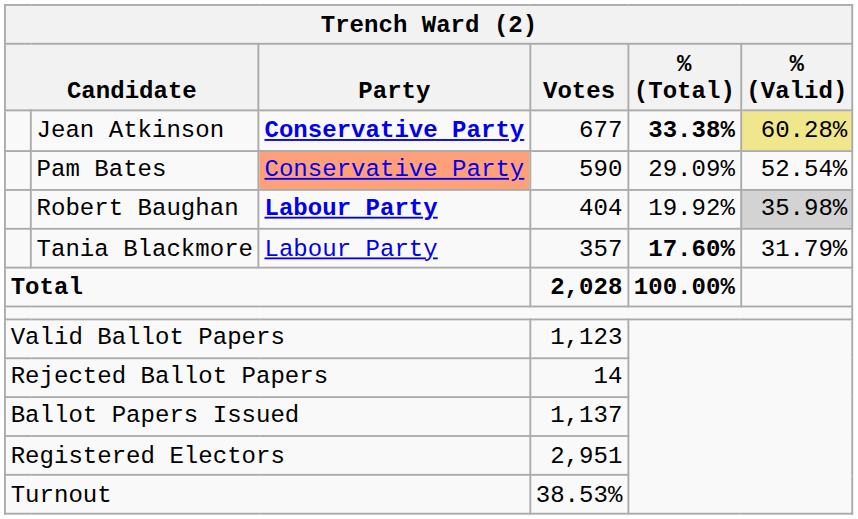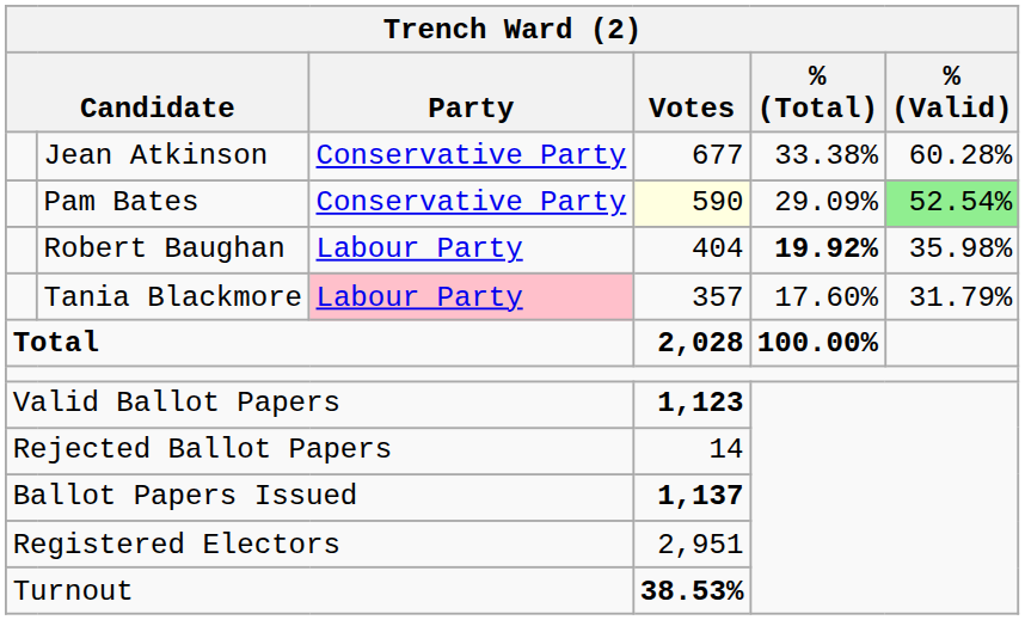Jean Atkinson | Party: bold -> normal
Jean Atkinson | % (Total): bold -> normal
Jean Atkinson | % (Valid): khaki background -> no background
Pam Bates | Party: lightsalmon background -> no background
Pam Bates | Votes: no background -> lightyellow background
Pam Bates | % (Valid): no background -> lightgreen background
Robert Baughan | Party: bold -> normal
Robert Baughan | % (Total): normal -> bold
Robert Baughan | % (Valid): lightgrey background -> no background
Tania Blackmore | Party: no background -> pink background
Tania Blackmore | % (Total): bold -> normal
Valid Ballot Papers | Votes: normal -> bold
Ballot Papers Issued | Votes: normal -> bold
Turnout | Votes: normal -> bold
